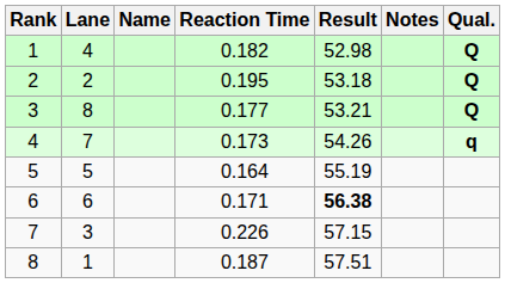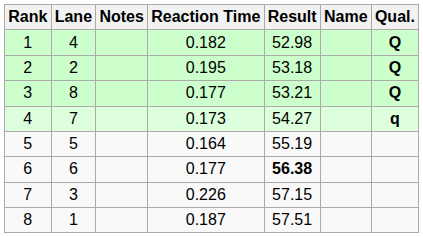columns swapped: Name <-> Notes
row 5 | Result: 54.26 -> 54.27
row 7 | Reaction Time: 0.171 -> 0.177
